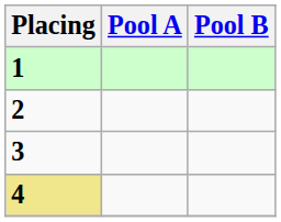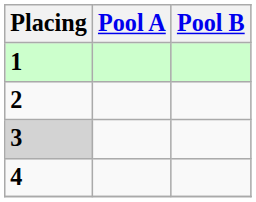3 | Placing: no background -> lightgrey background
4 | Placing: khaki background -> no background
